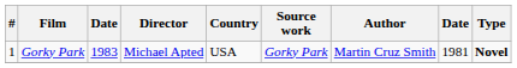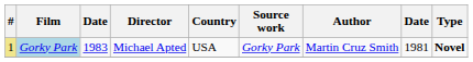row 2 | #: no background -> khaki background
row 2 | Film: no background -> lightblue background
